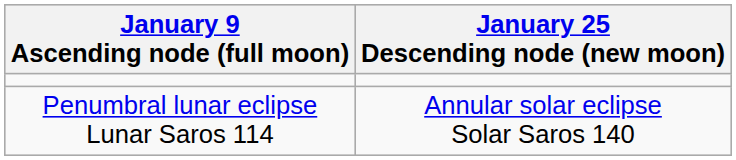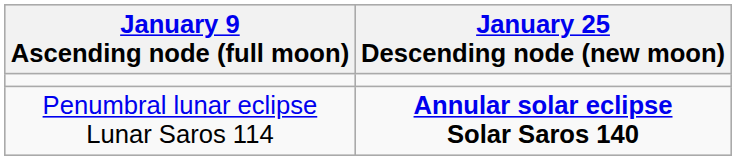Penumbral lunar eclipse Lunar Saros 114 | January 25 Descending node (new moon): normal -> bold
